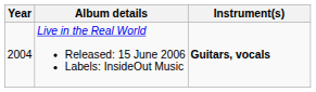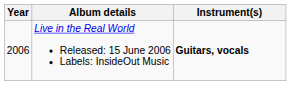row 2 | Year: 2004 -> 2006
